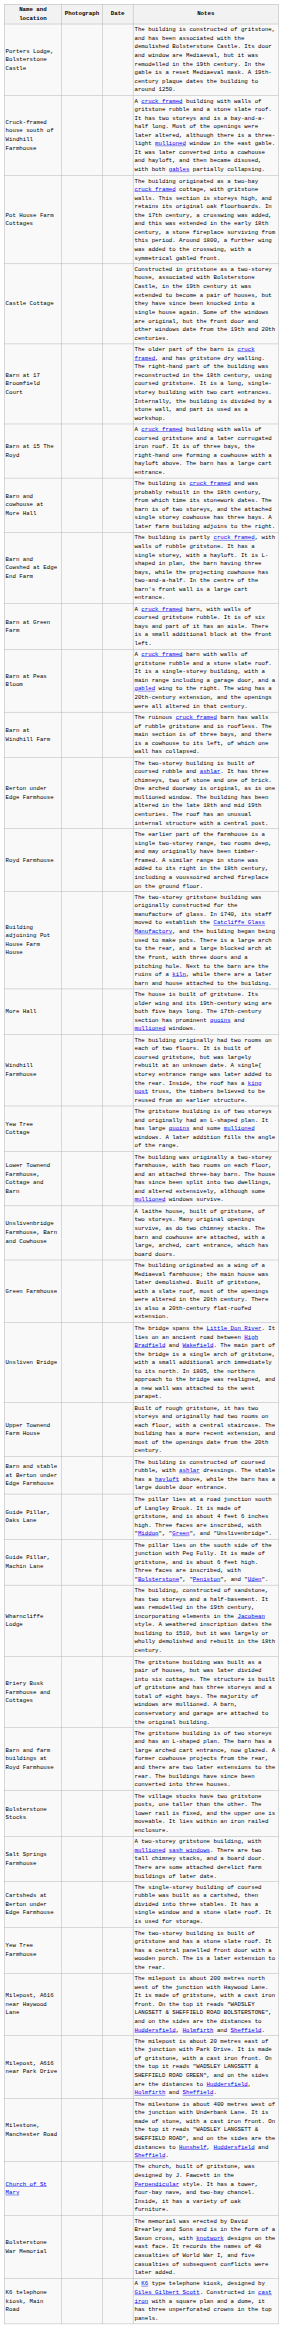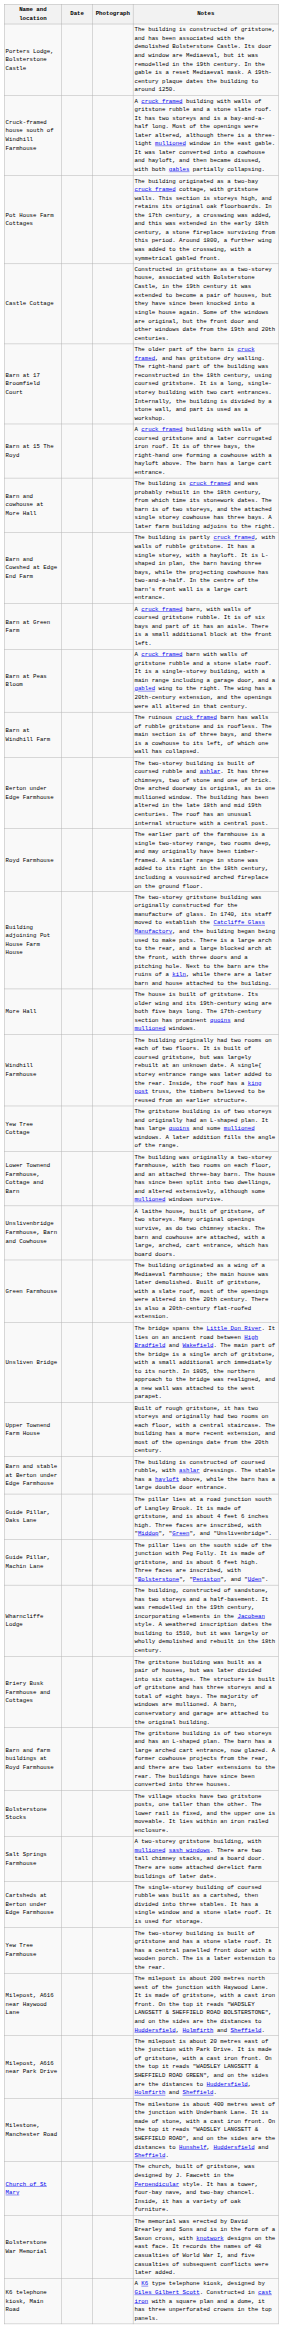columns swapped: Photograph <-> Date
